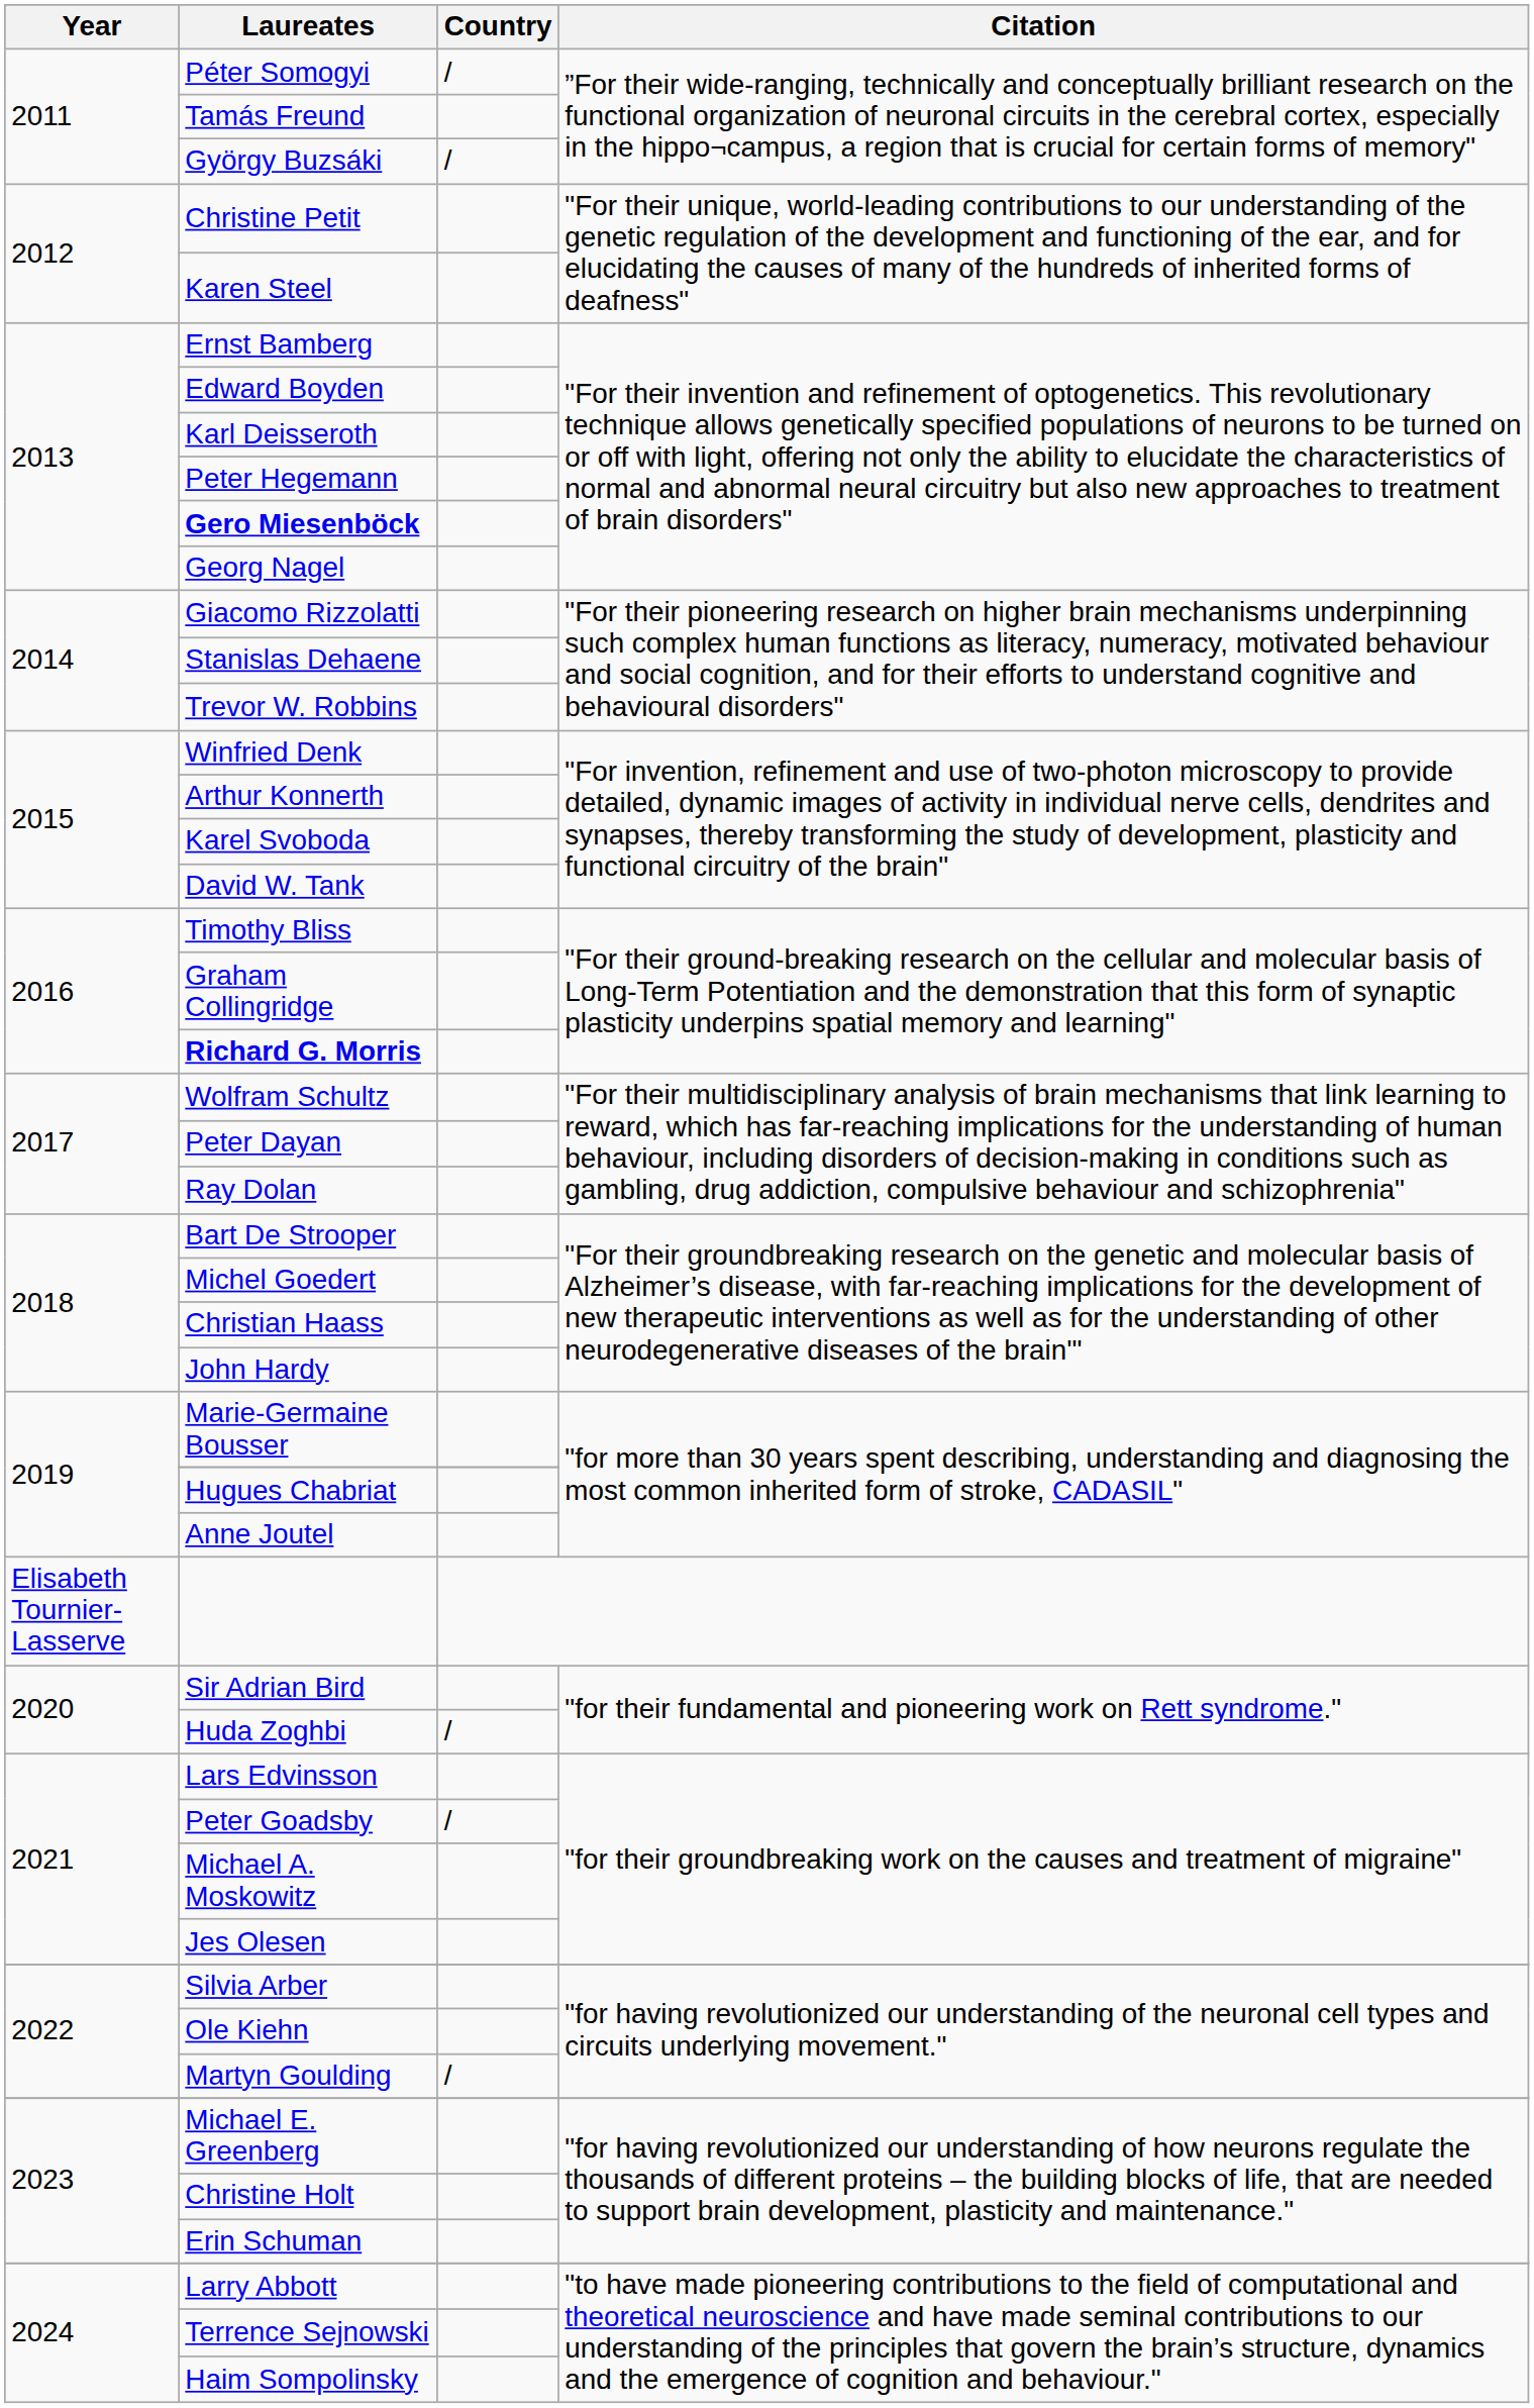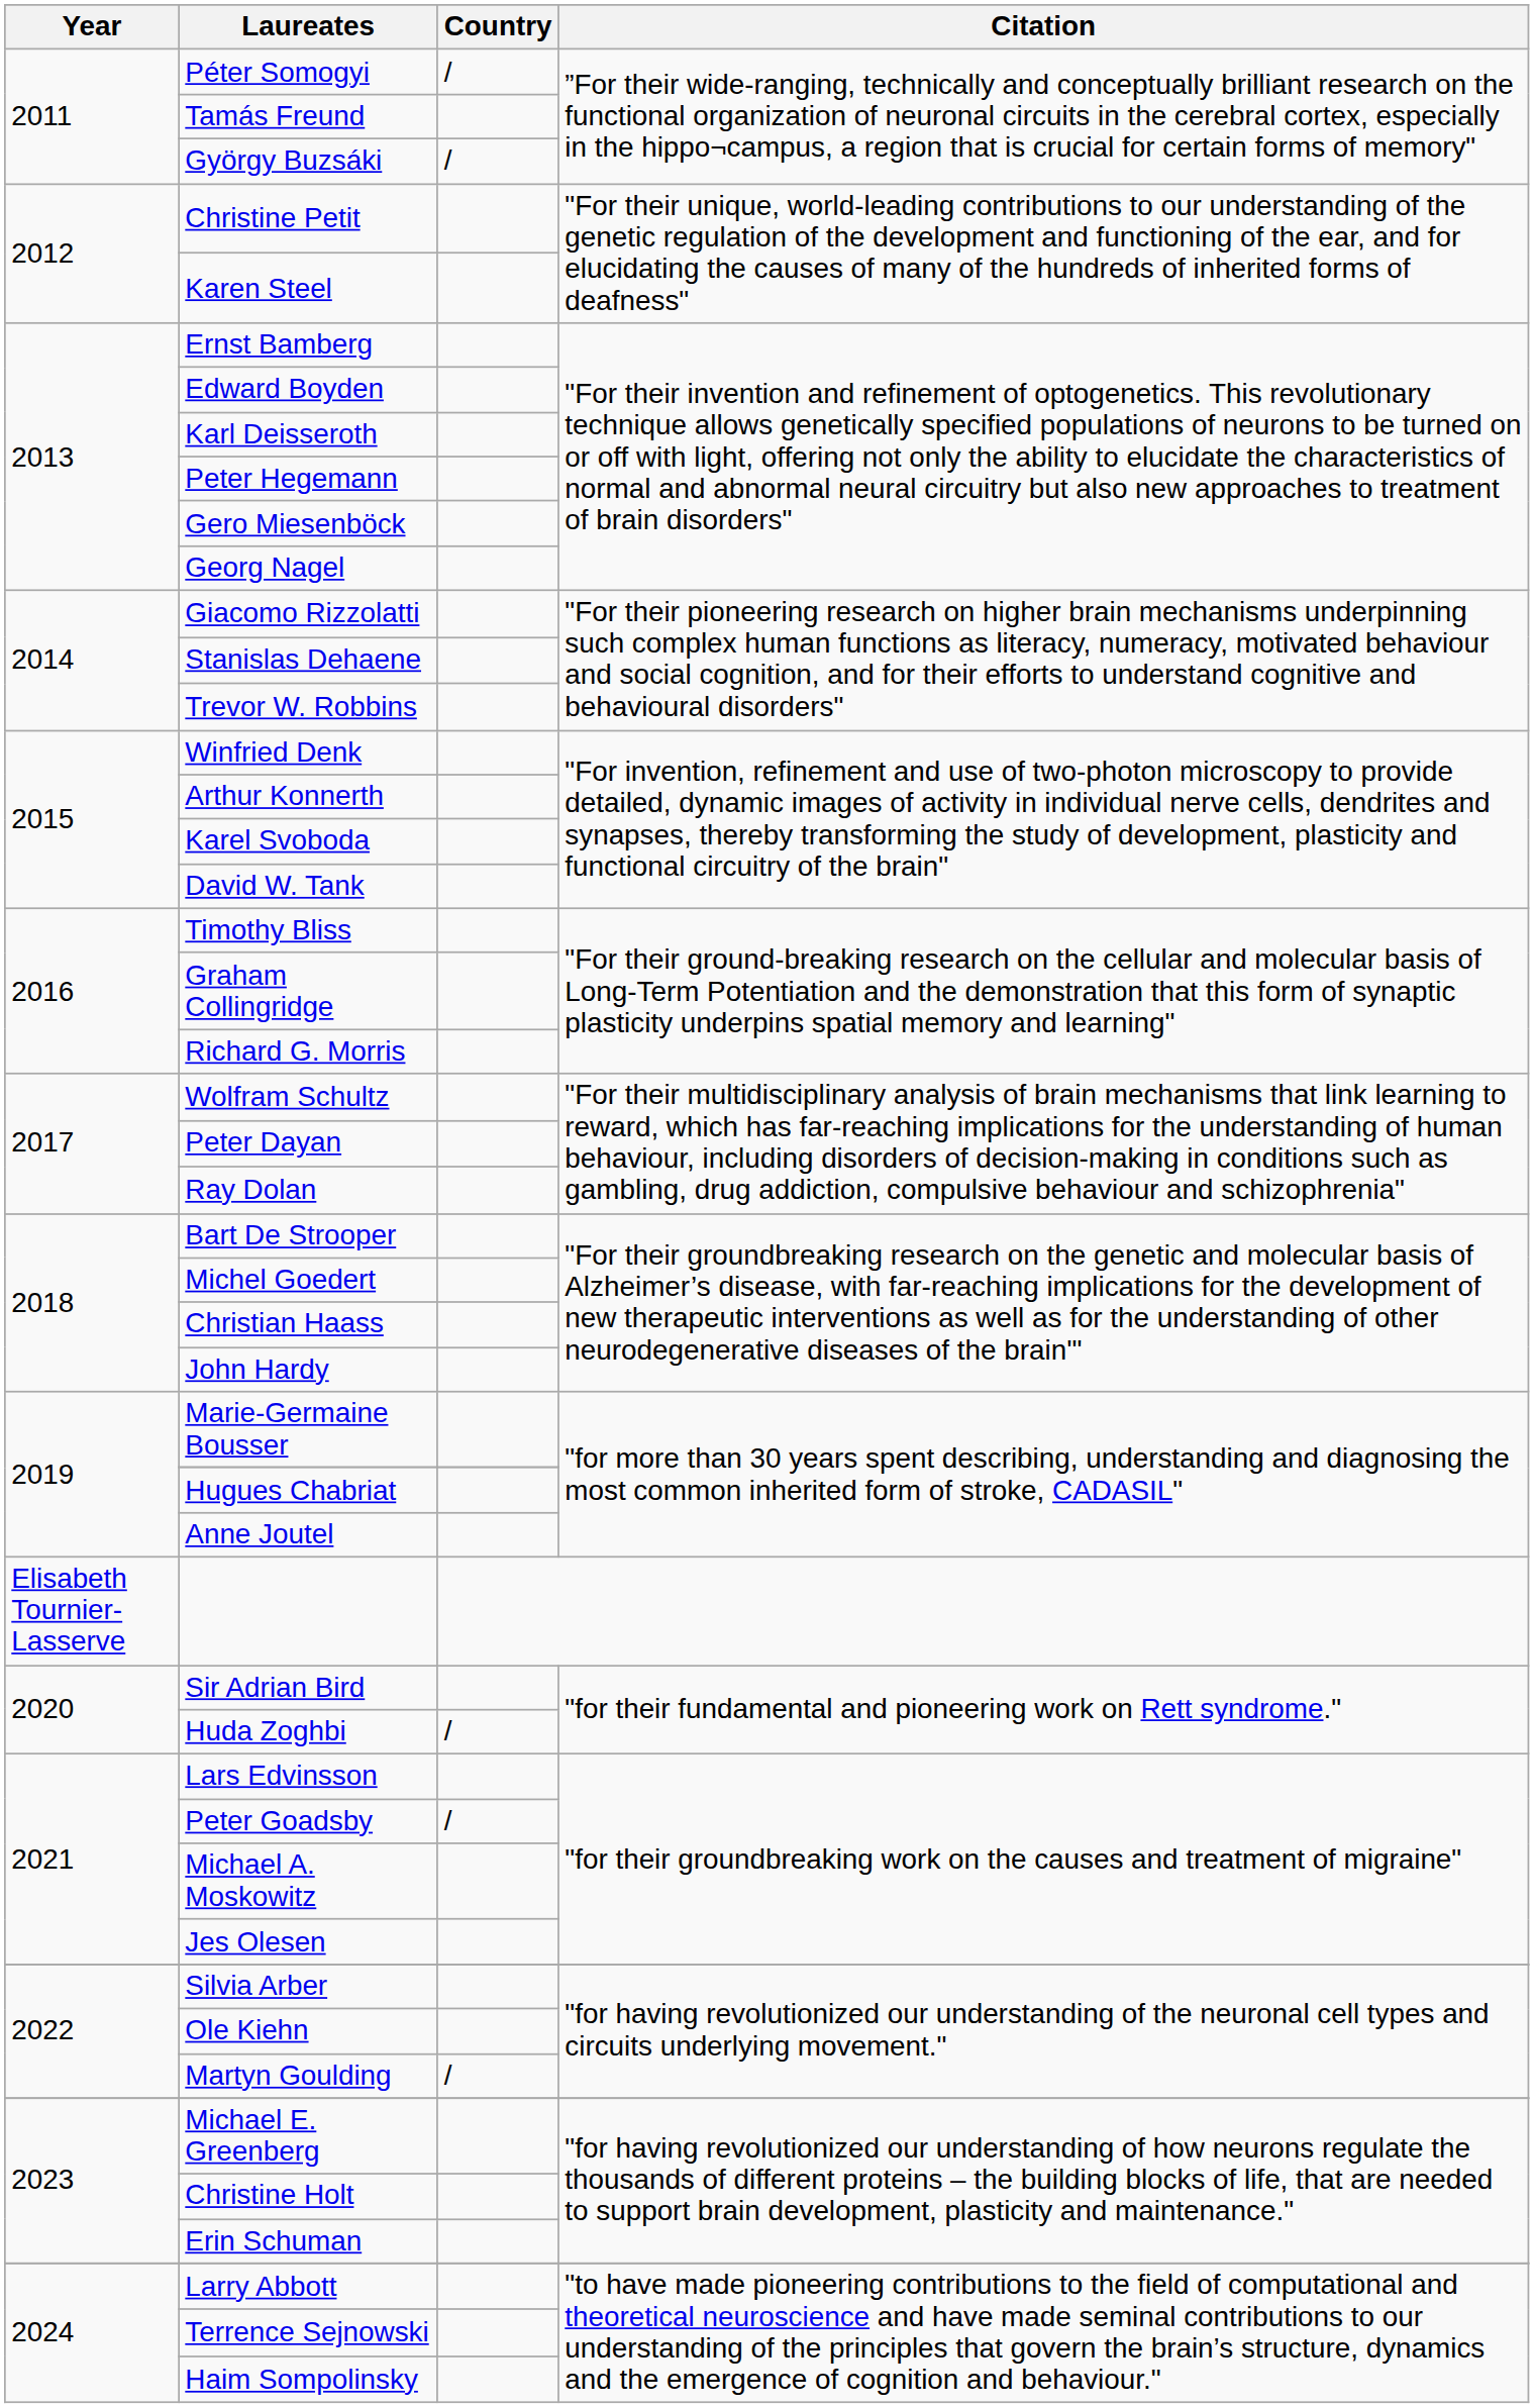Gero Miesenböck | Laureates: bold -> normal
Richard G. Morris | Laureates: bold -> normal
